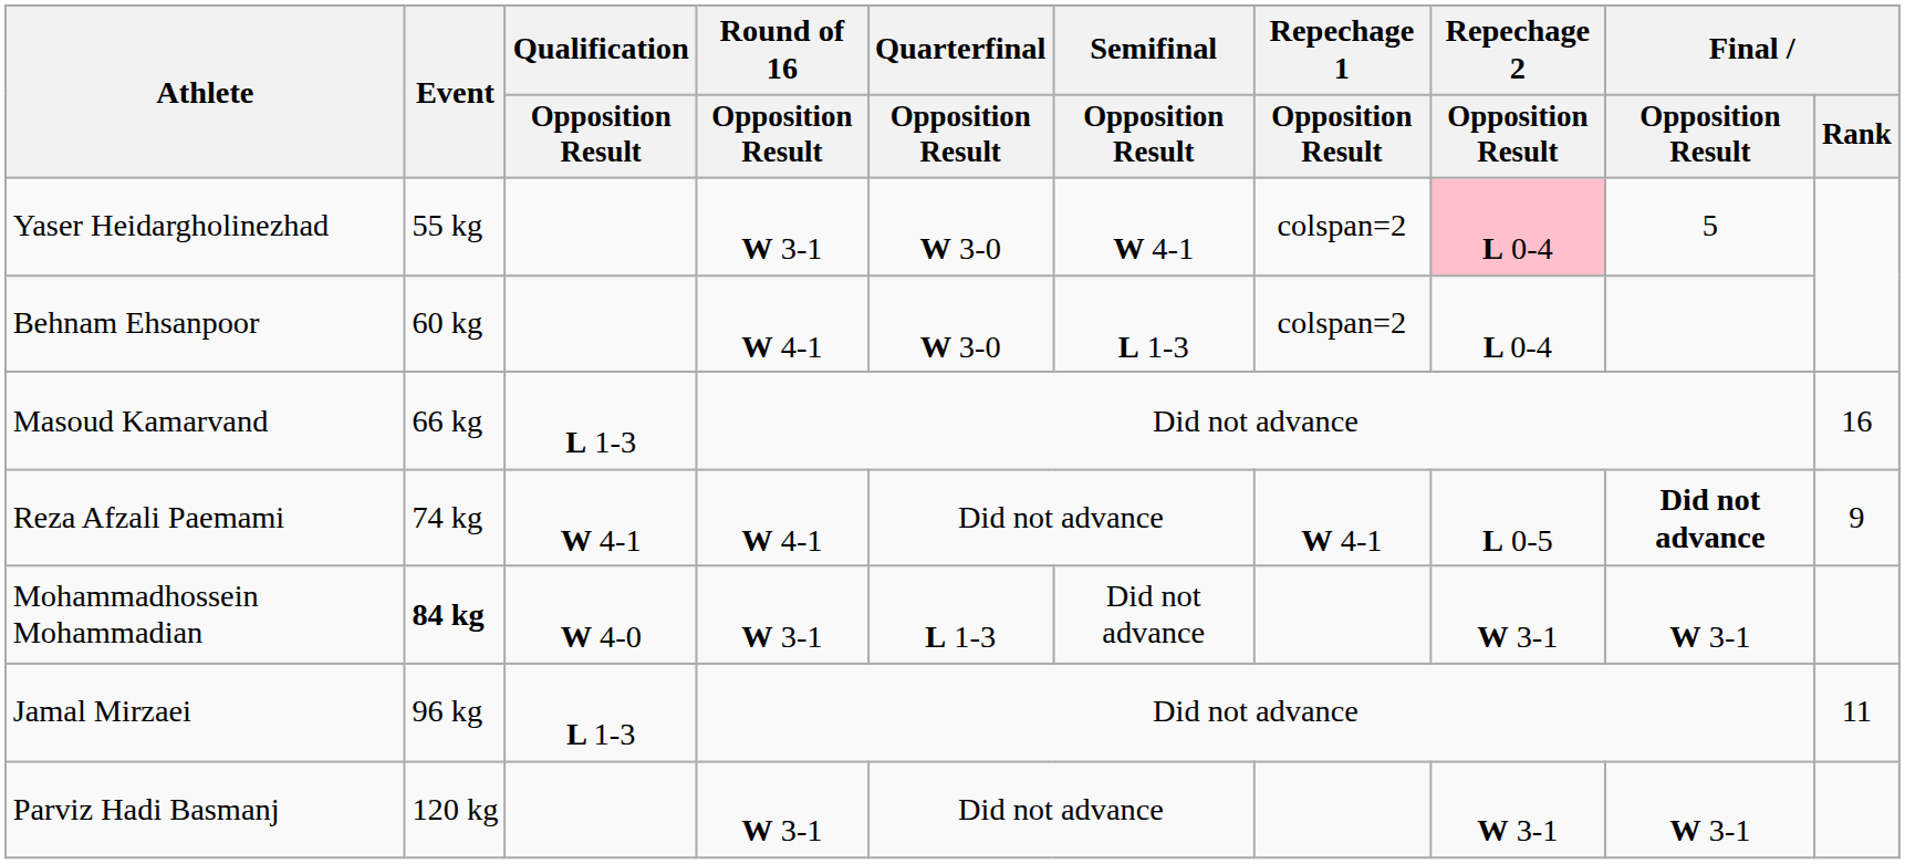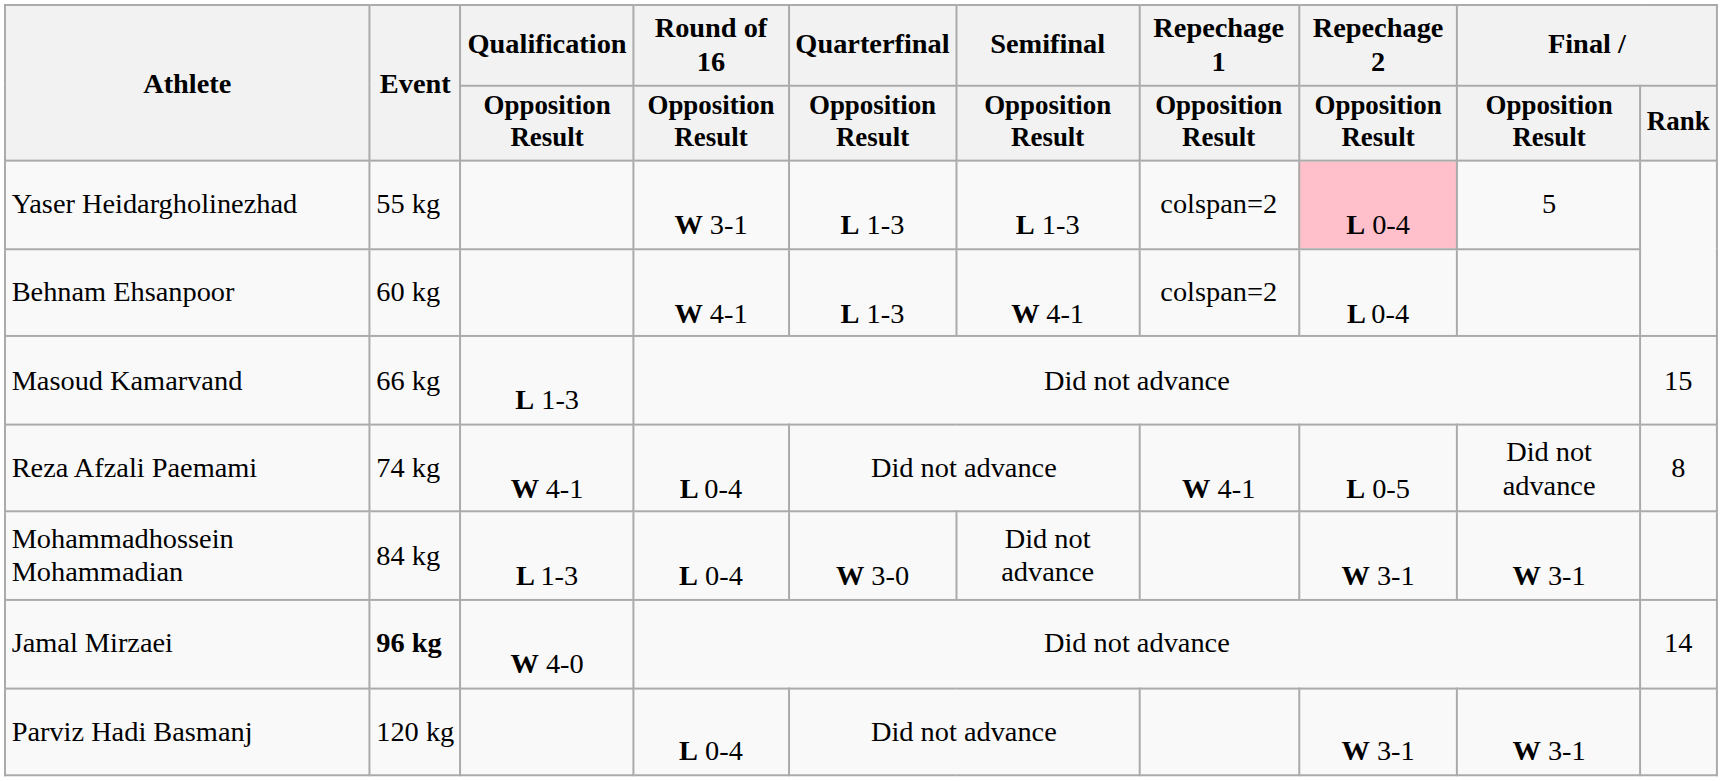Yaser Heidargholinezhad | Quarterfinal / Opposition Result: W 3-0 -> L 1-3
Yaser Heidargholinezhad | Semifinal / Opposition Result: W 4-1 -> L 1-3
Behnam Ehsanpoor | Quarterfinal / Opposition Result: W 3-0 -> L 1-3
Behnam Ehsanpoor | Semifinal / Opposition Result: L 1-3 -> W 4-1
Masoud Kamarvand | Final / Rank: 16 -> 15
Reza Afzali Paemami | Round of 16 / Opposition Result: W 4-1 -> L 0-4
Reza Afzali Paemami | Final / Opposition Result: bold -> normal
Reza Afzali Paemami | Final / Rank: 9 -> 8
Mohammadhossein Mohammadian | Event: bold -> normal
Mohammadhossein Mohammadian | Qualification / Opposition Result: W 4-0 -> L 1-3
Mohammadhossein Mohammadian | Round of 16 / Opposition Result: W 3-1 -> L 0-4
Mohammadhossein Mohammadian | Quarterfinal / Opposition Result: L 1-3 -> W 3-0
Jamal Mirzaei | Event: normal -> bold
Jamal Mirzaei | Qualification / Opposition Result: L 1-3 -> W 4-0
Jamal Mirzaei | Final / Rank: 11 -> 14
Parviz Hadi Basmanj | Round of 16 / Opposition Result: W 3-1 -> L 0-4
